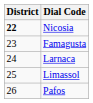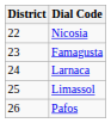Nicosia | District: bold -> normal
